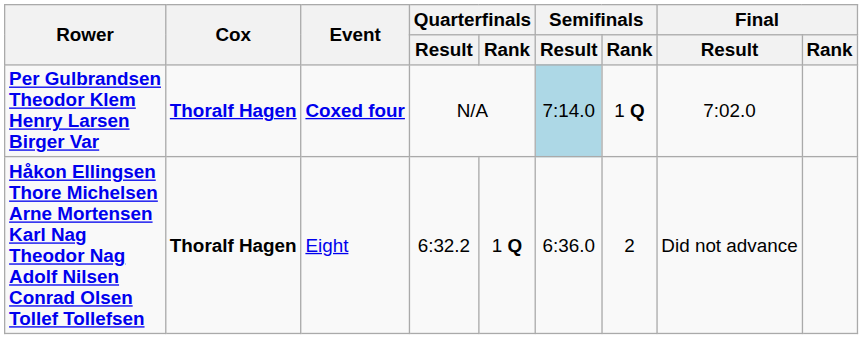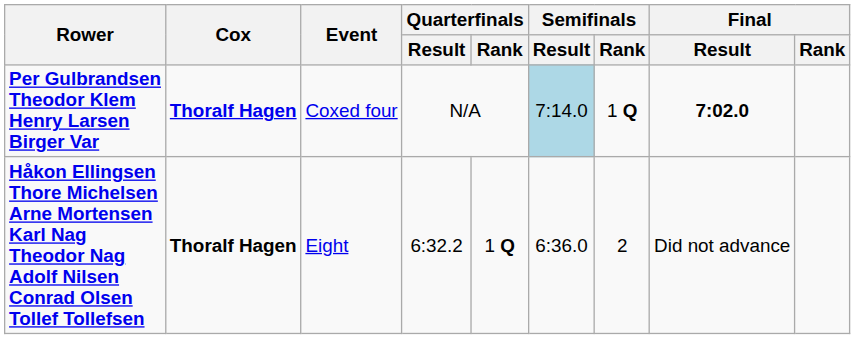Per Gulbrandsen Theodor Klem Henry Larsen Birger Var | Event: bold -> normal
Per Gulbrandsen Theodor Klem Henry Larsen Birger Var | Final / Result: normal -> bold
